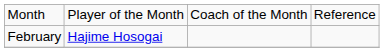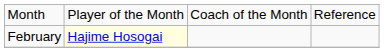February | column 2: no background -> lightyellow background
